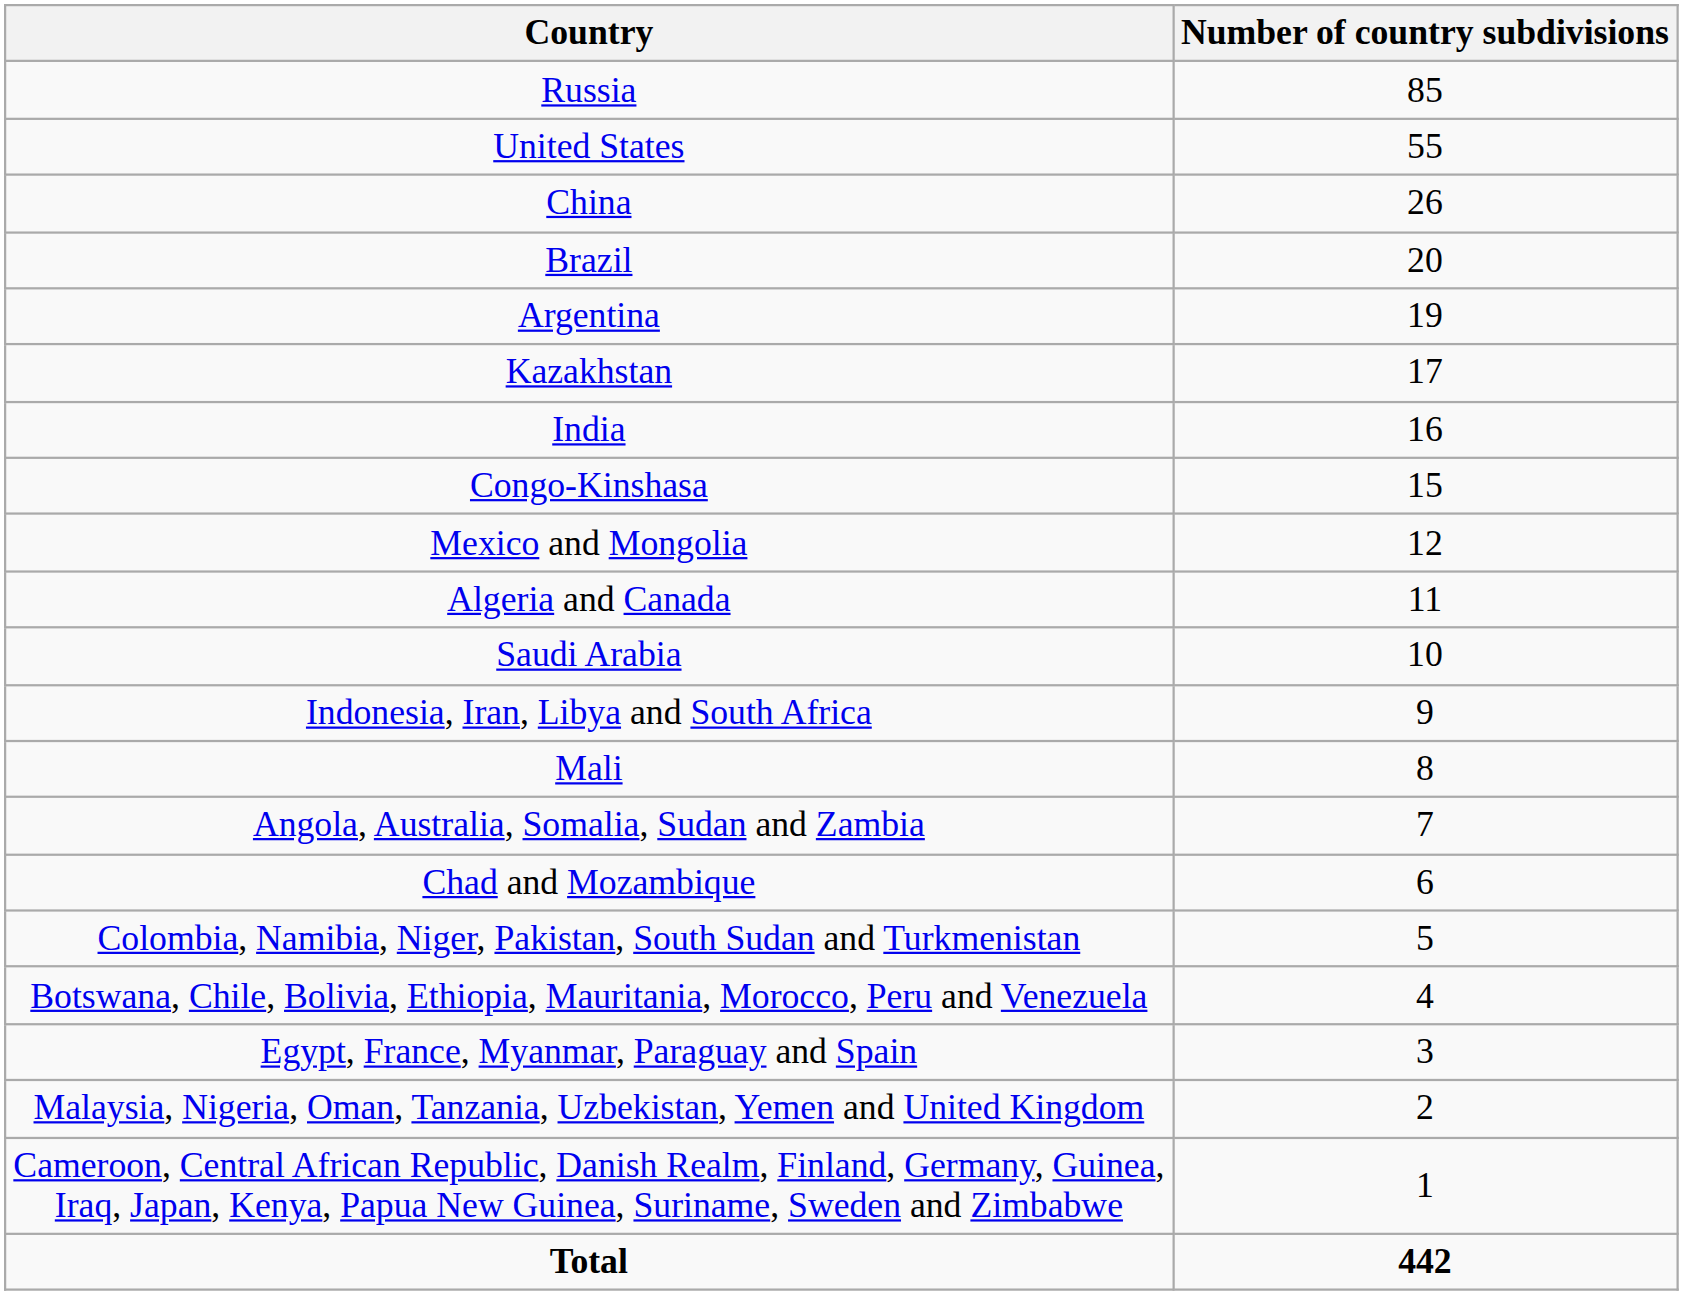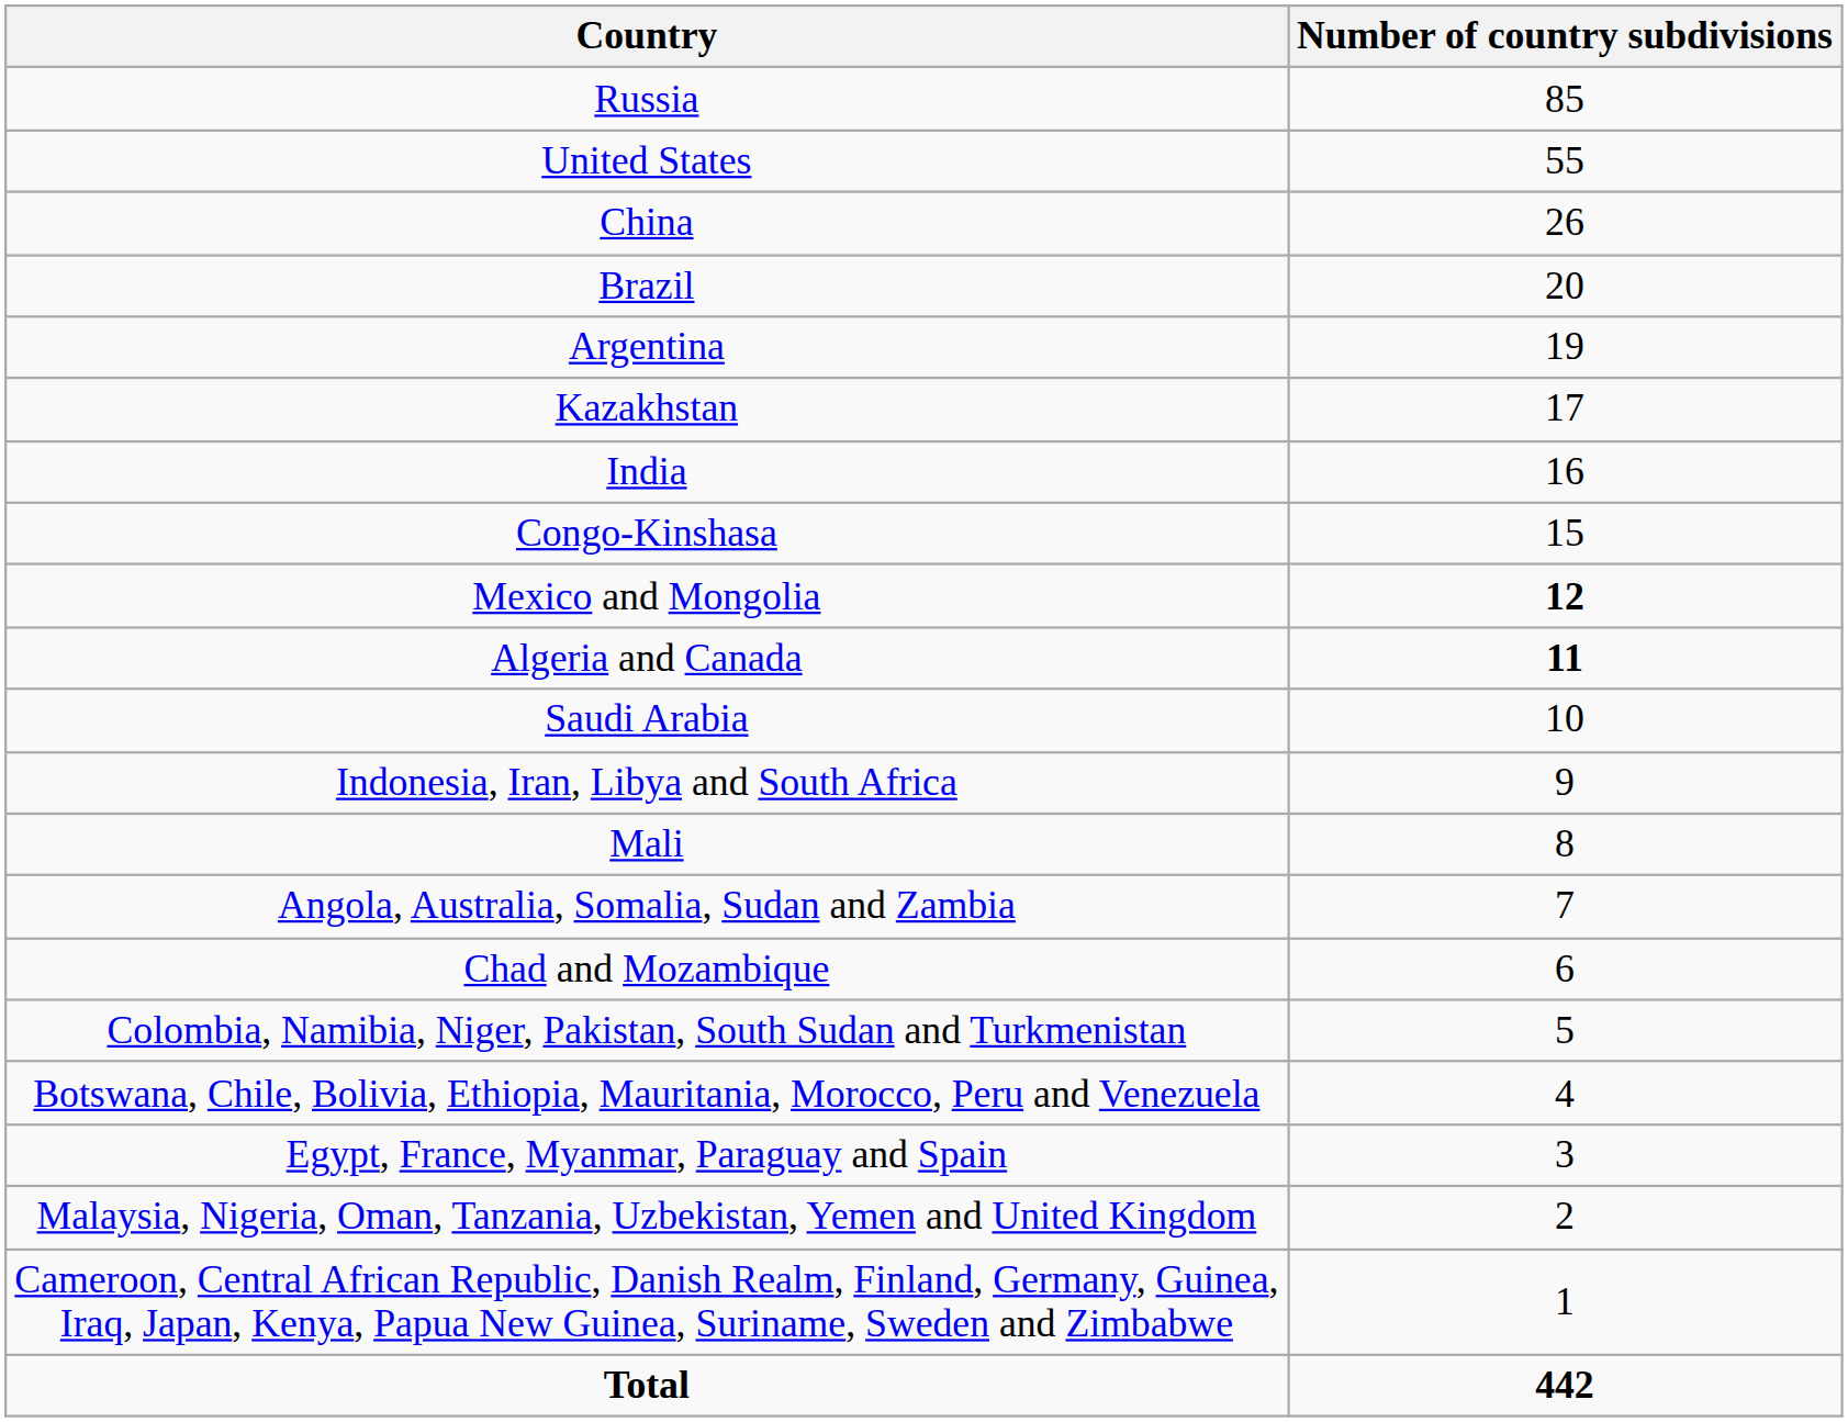Mexico and Mongolia | Number of country subdivisions: normal -> bold
Algeria and Canada | Number of country subdivisions: normal -> bold
